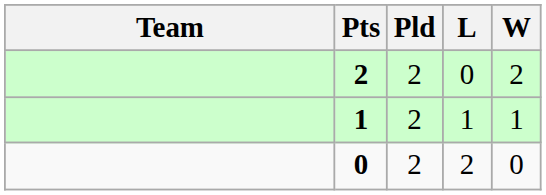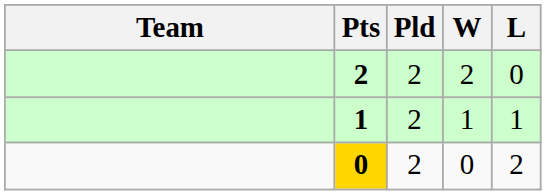columns swapped: W <-> L
row 4 | Pts: no background -> gold background
